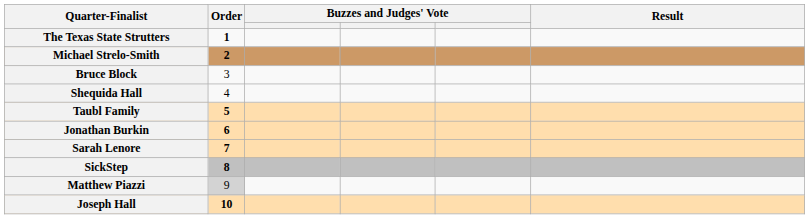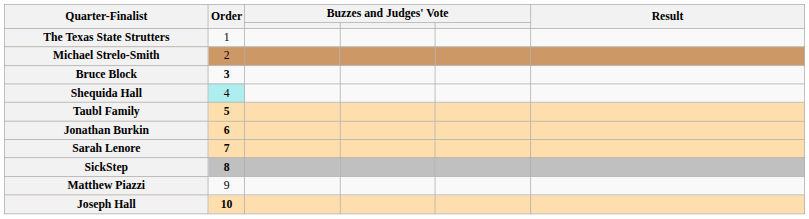The Texas State Strutters | Order: bold -> normal
Michael Strelo-Smith | Order: bold -> normal
Bruce Block | Order: normal -> bold
Shequida Hall | Order: no background -> paleturquoise background
Matthew Piazzi | Order: lightgrey background -> no background
